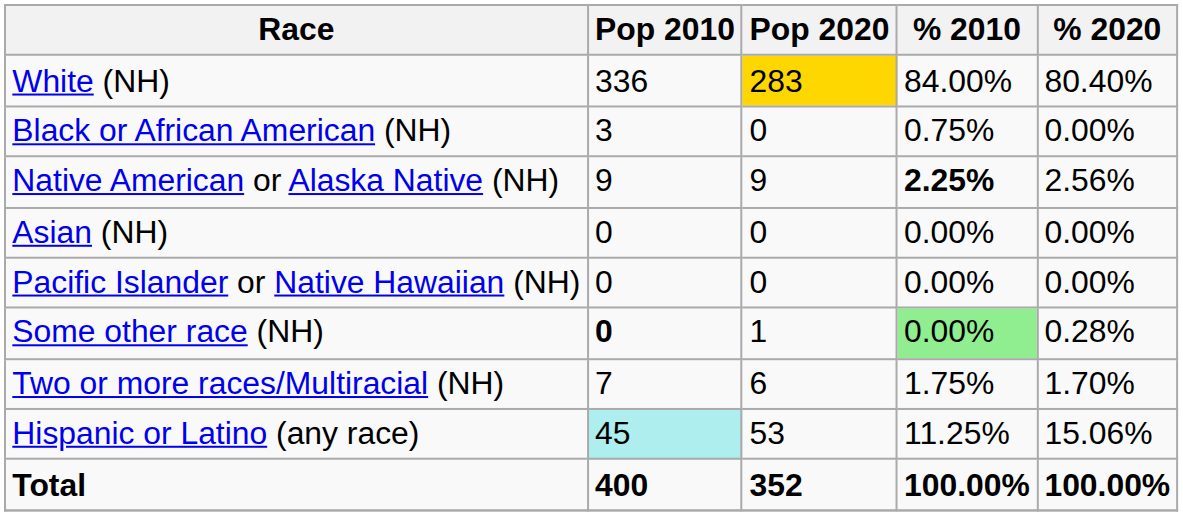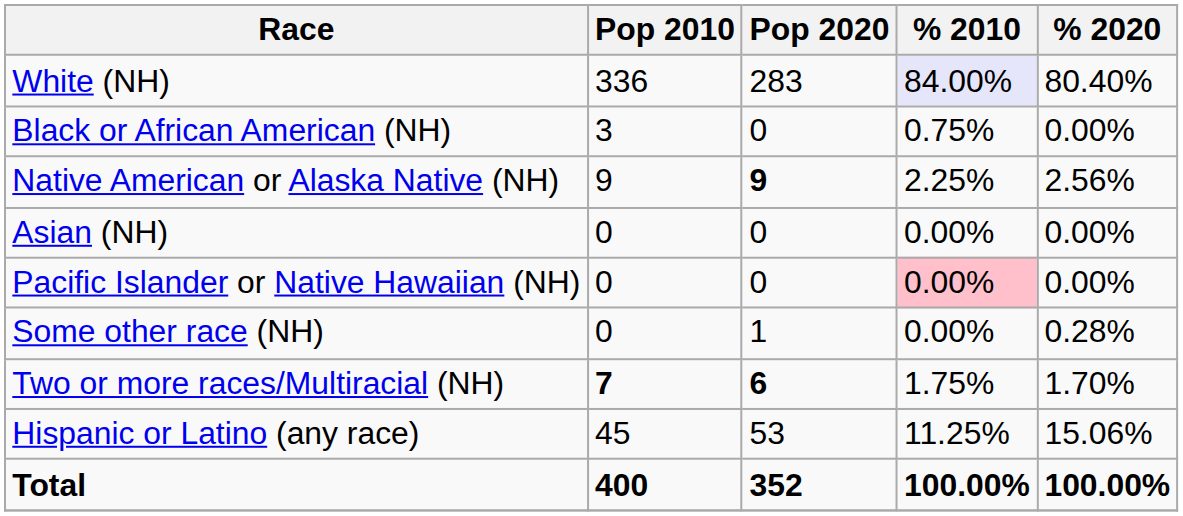White (NH) | Pop 2020: gold background -> no background
White (NH) | % 2010: no background -> lavender background
Native American or Alaska Native (NH) | Pop 2020: normal -> bold
Native American or Alaska Native (NH) | % 2010: bold -> normal
Pacific Islander or Native Hawaiian (NH) | % 2010: no background -> pink background
Some other race (NH) | Pop 2010: bold -> normal
Some other race (NH) | % 2010: lightgreen background -> no background
Two or more races/Multiracial (NH) | Pop 2010: normal -> bold
Two or more races/Multiracial (NH) | Pop 2020: normal -> bold
Hispanic or Latino (any race) | Pop 2010: paleturquoise background -> no background
